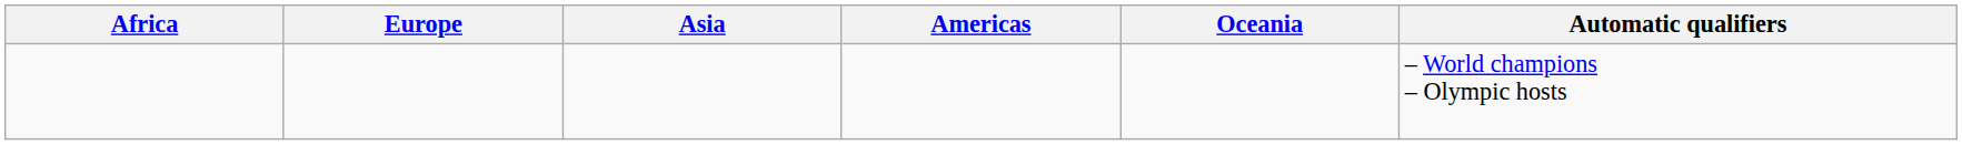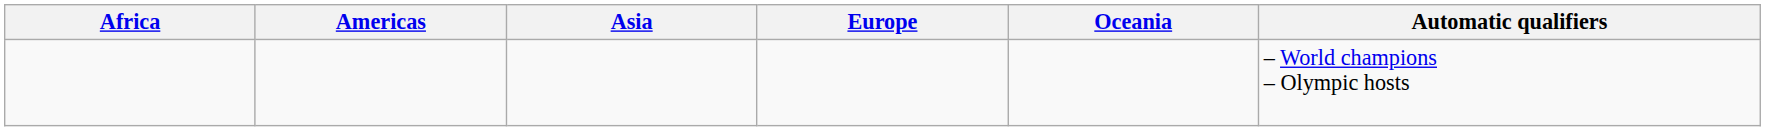columns swapped: Americas <-> Europe
